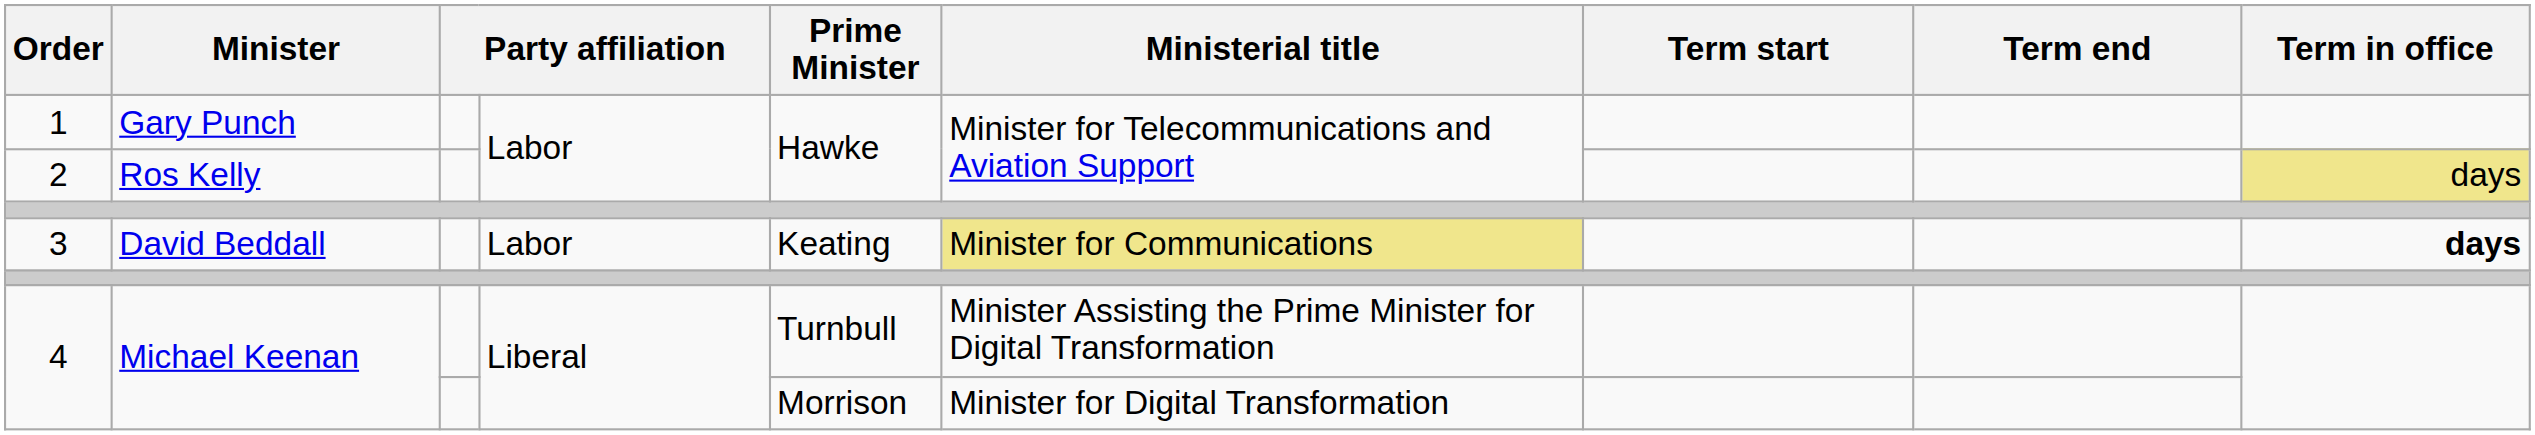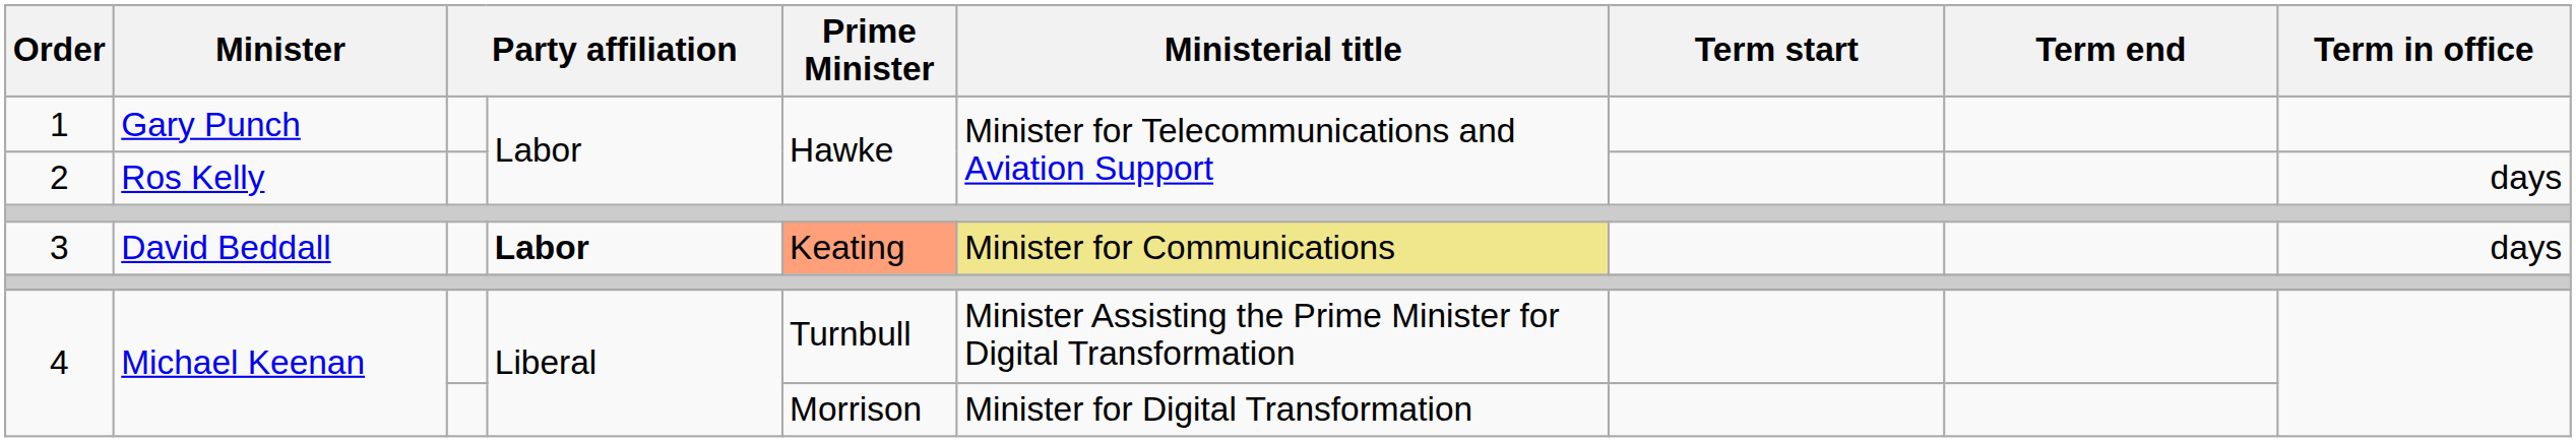2 | Term in office: khaki background -> no background
3 | column 4: normal -> bold
3 | Prime Minister: no background -> lightsalmon background
3 | Term in office: bold -> normal
